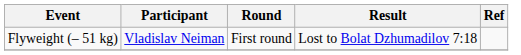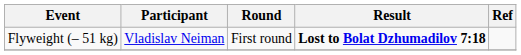Flyweight (– 51 kg) | Result: normal -> bold
